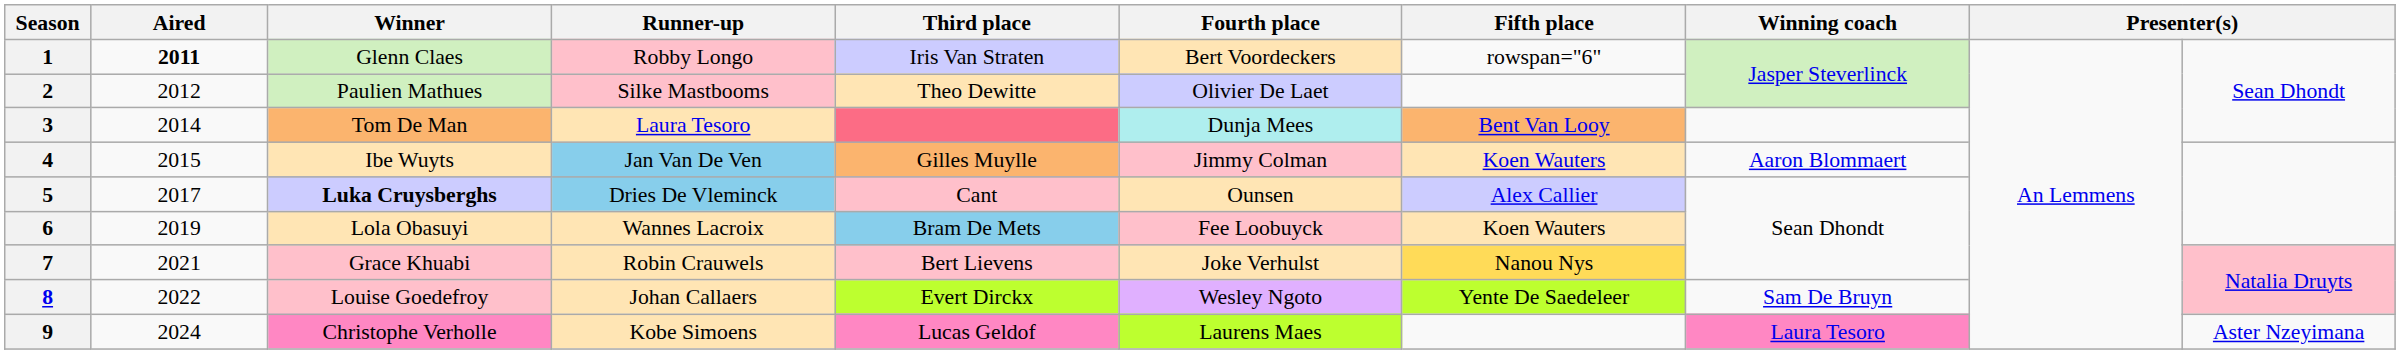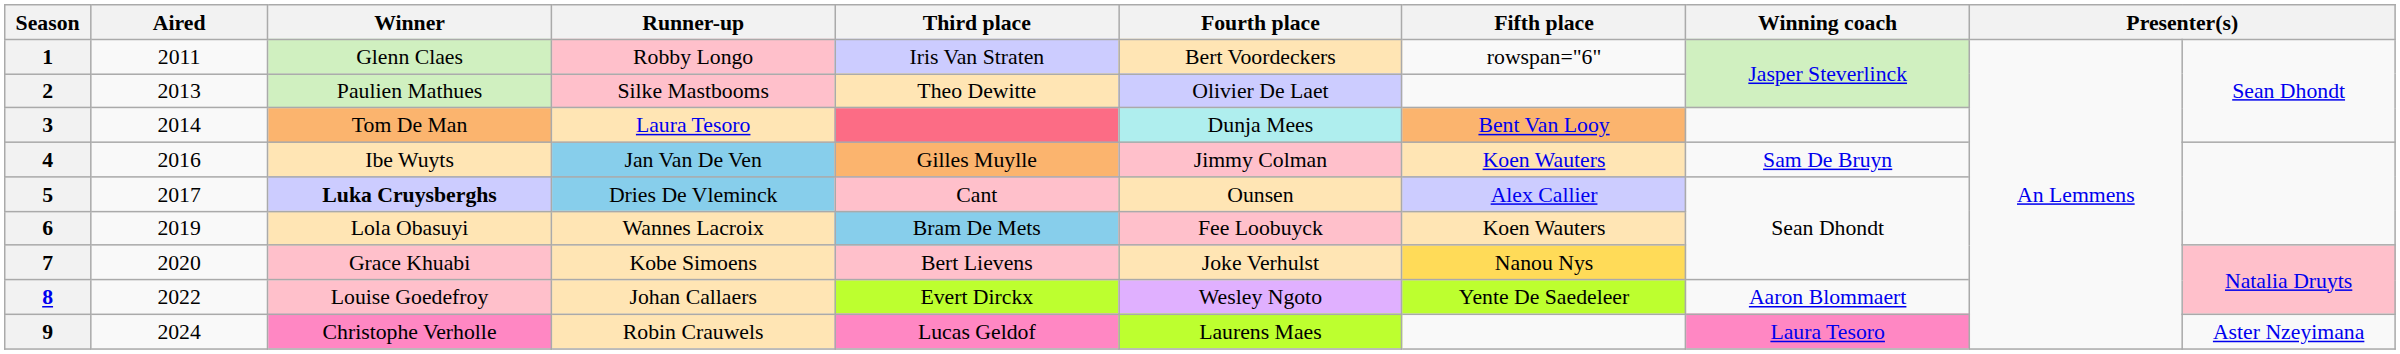1 | Aired: bold -> normal
2 | Aired: 2012 -> 2013
4 | Aired: 2015 -> 2016
4 | Winning coach: Aaron Blommaert -> Sam De Bruyn
7 | Aired: 2021 -> 2020
7 | Runner-up: Robin Crauwels -> Kobe Simoens
8 | Winning coach: Sam De Bruyn -> Aaron Blommaert
9 | Runner-up: Kobe Simoens -> Robin Crauwels
